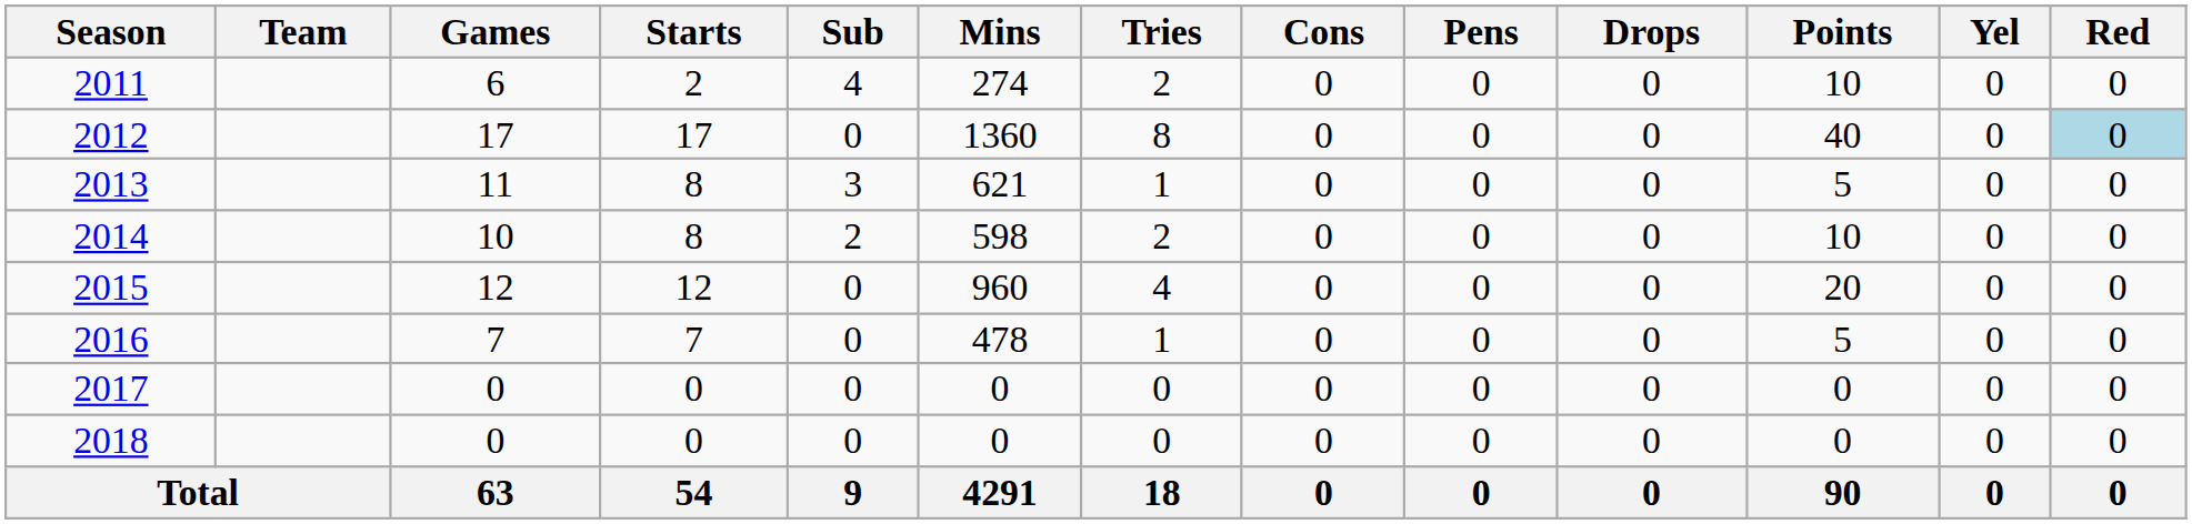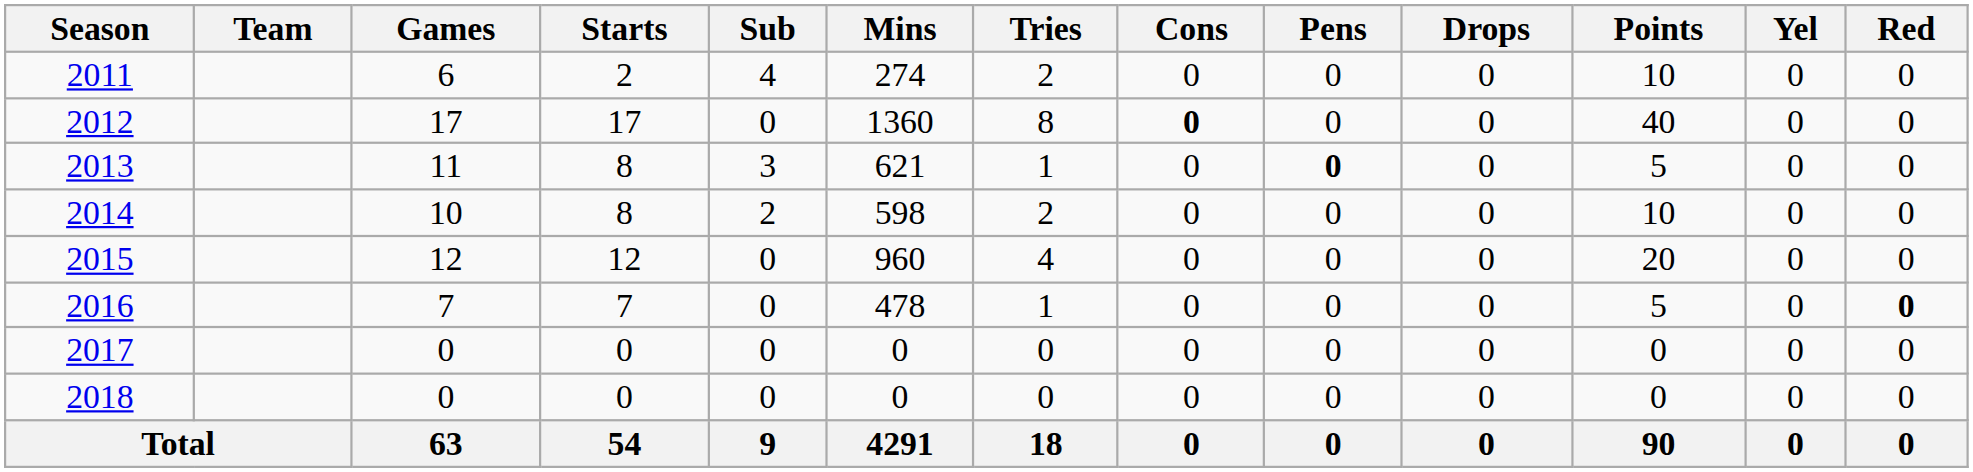2012 | Cons: normal -> bold
2012 | Red: lightblue background -> no background
2013 | Pens: normal -> bold
2016 | Red: normal -> bold
